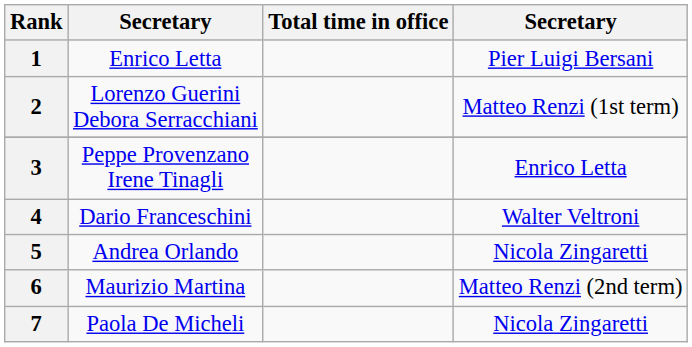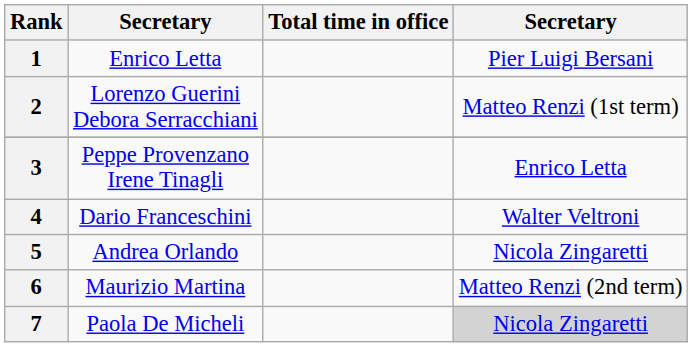7 | column 4: no background -> lightgrey background
